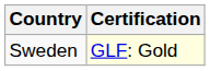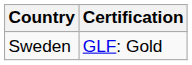Sweden | Certification: lightyellow background -> no background
